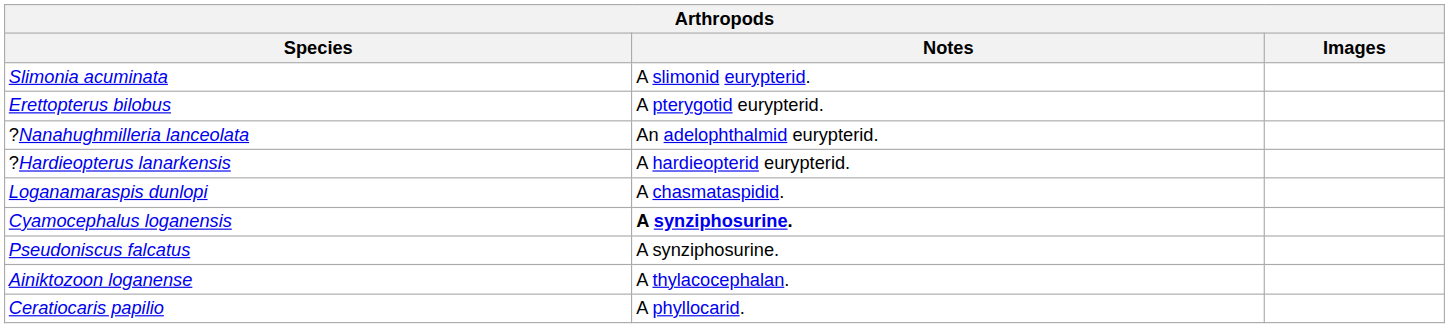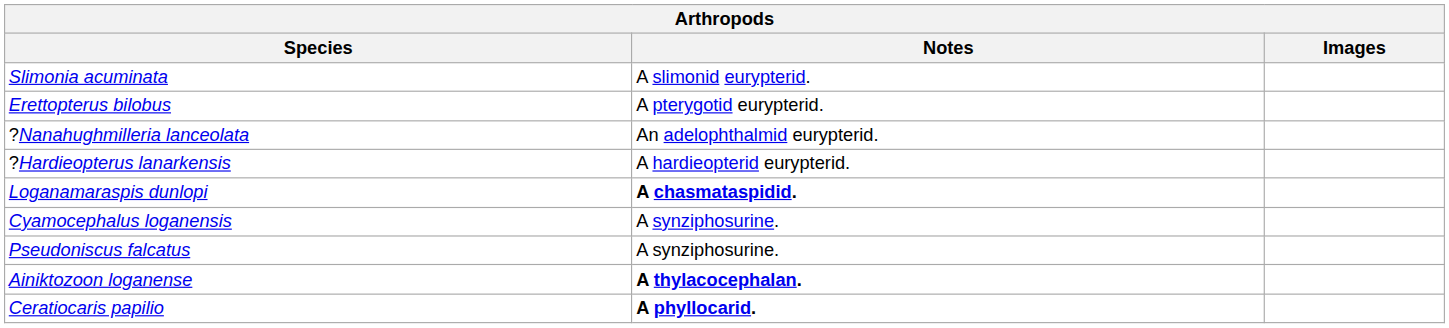Loganamaraspis dunlopi | Notes: normal -> bold
Cyamocephalus loganensis | Notes: bold -> normal
Ainiktozoon loganense | Notes: normal -> bold
Ceratiocaris papilio | Notes: normal -> bold
